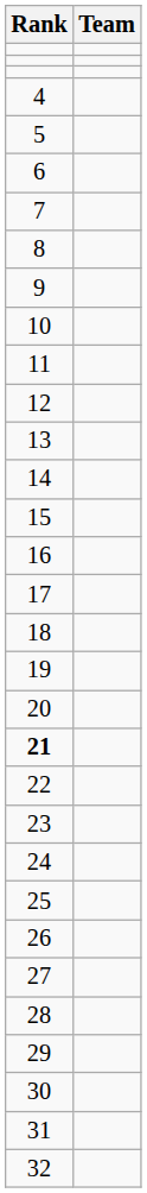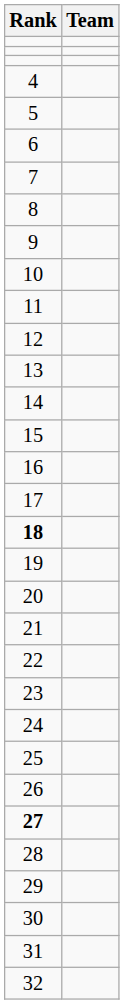row 19 | Rank: normal -> bold
row 22 | Rank: bold -> normal
row 28 | Rank: normal -> bold
